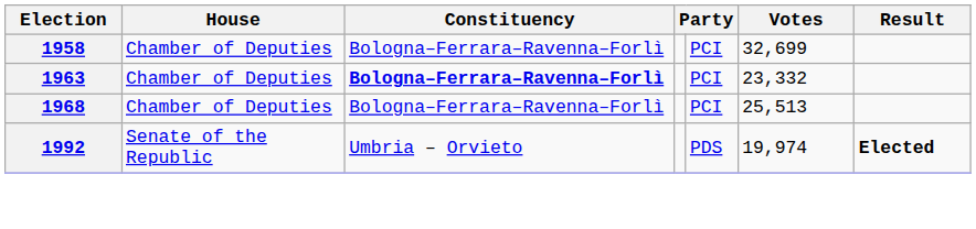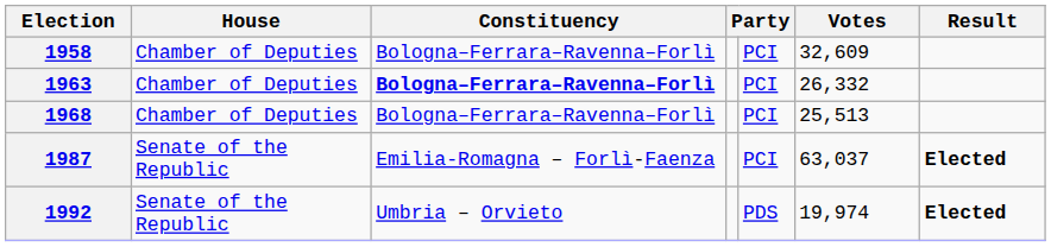1958 | Votes: 32,699 -> 32,609
1963 | Votes: 23,332 -> 26,332
+ row: 1987 | Senate of the Republic | Emilia-Romagna – Forlì-Faenza | PCI | 63,037 | Elected
